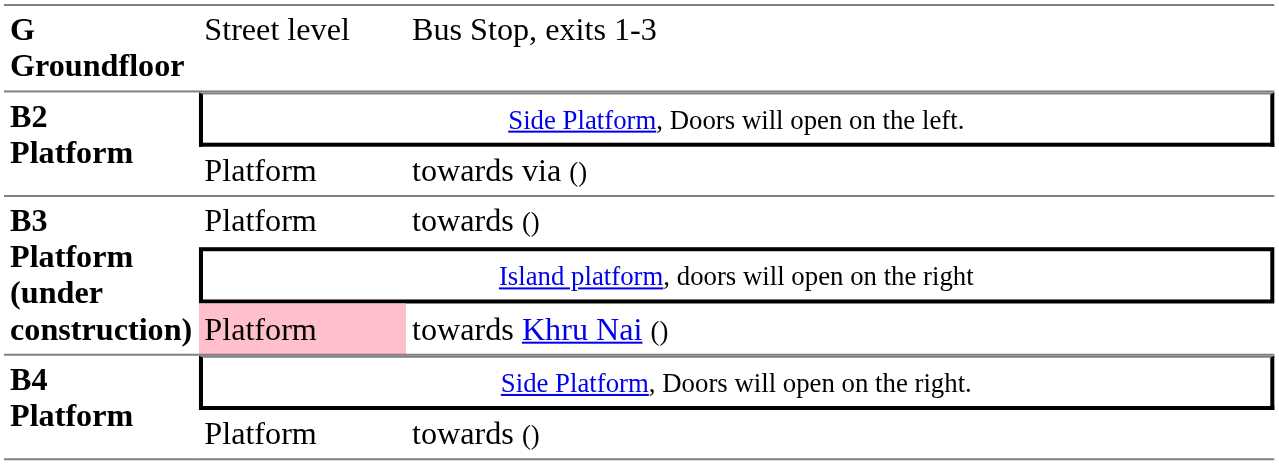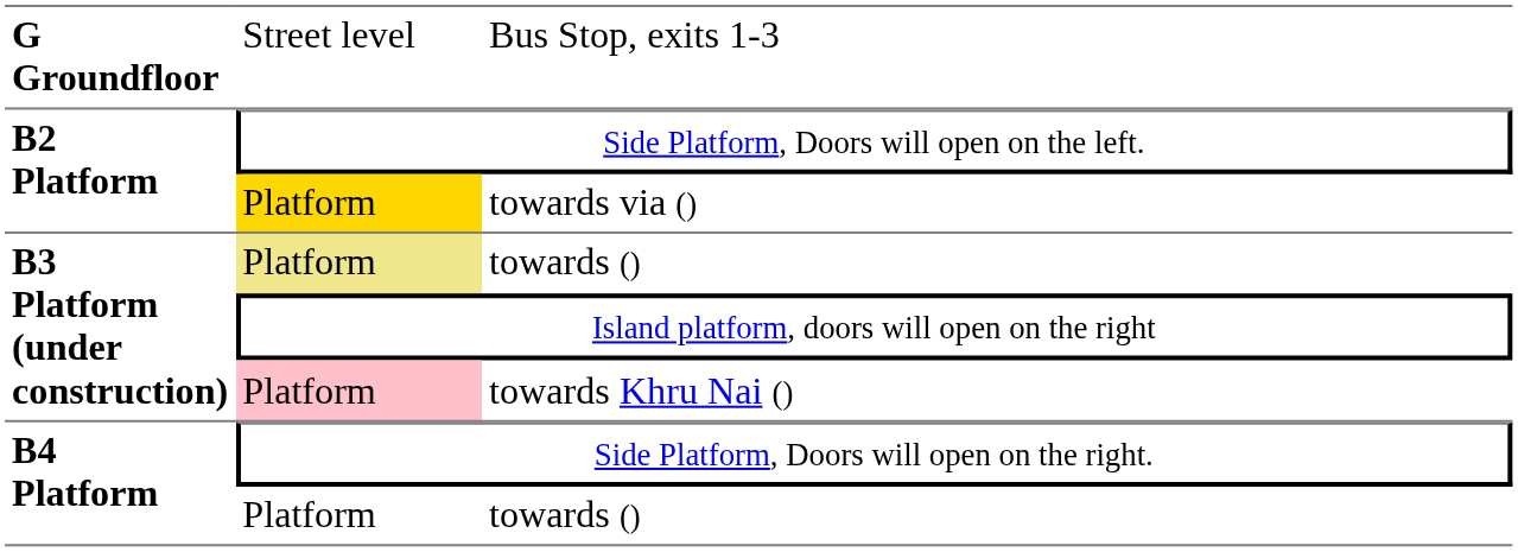towards via () | column 2: no background -> gold background
B3 Platform (under construction) / towards () | column 2: no background -> khaki background
